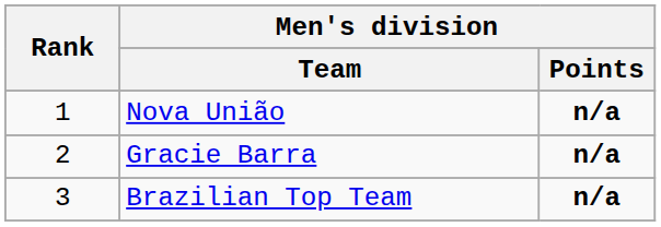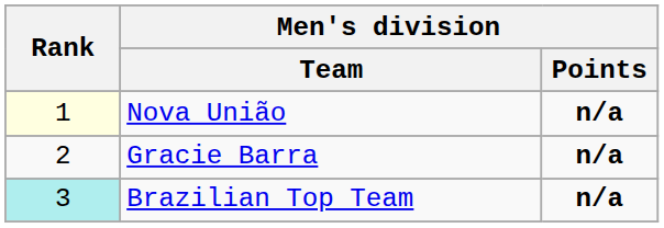Nova União | Rank: no background -> lightyellow background
Brazilian Top Team | Rank: no background -> paleturquoise background
